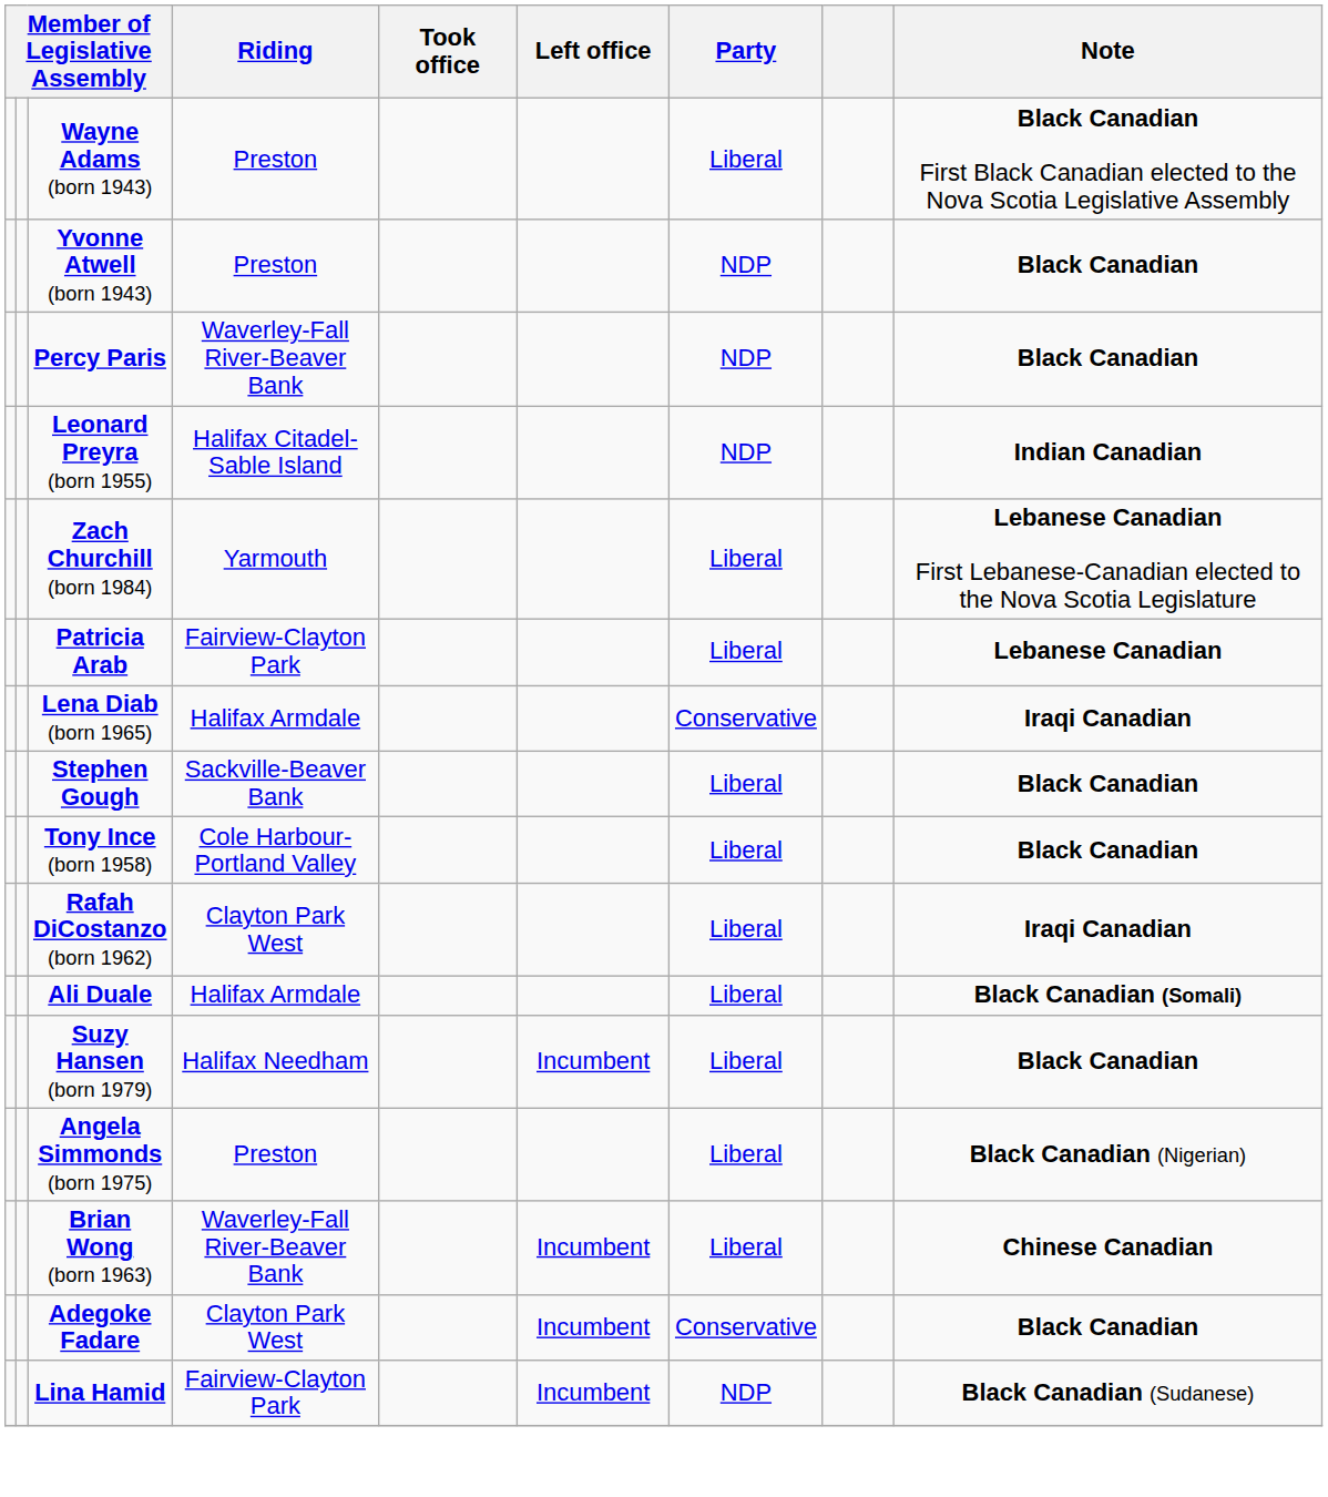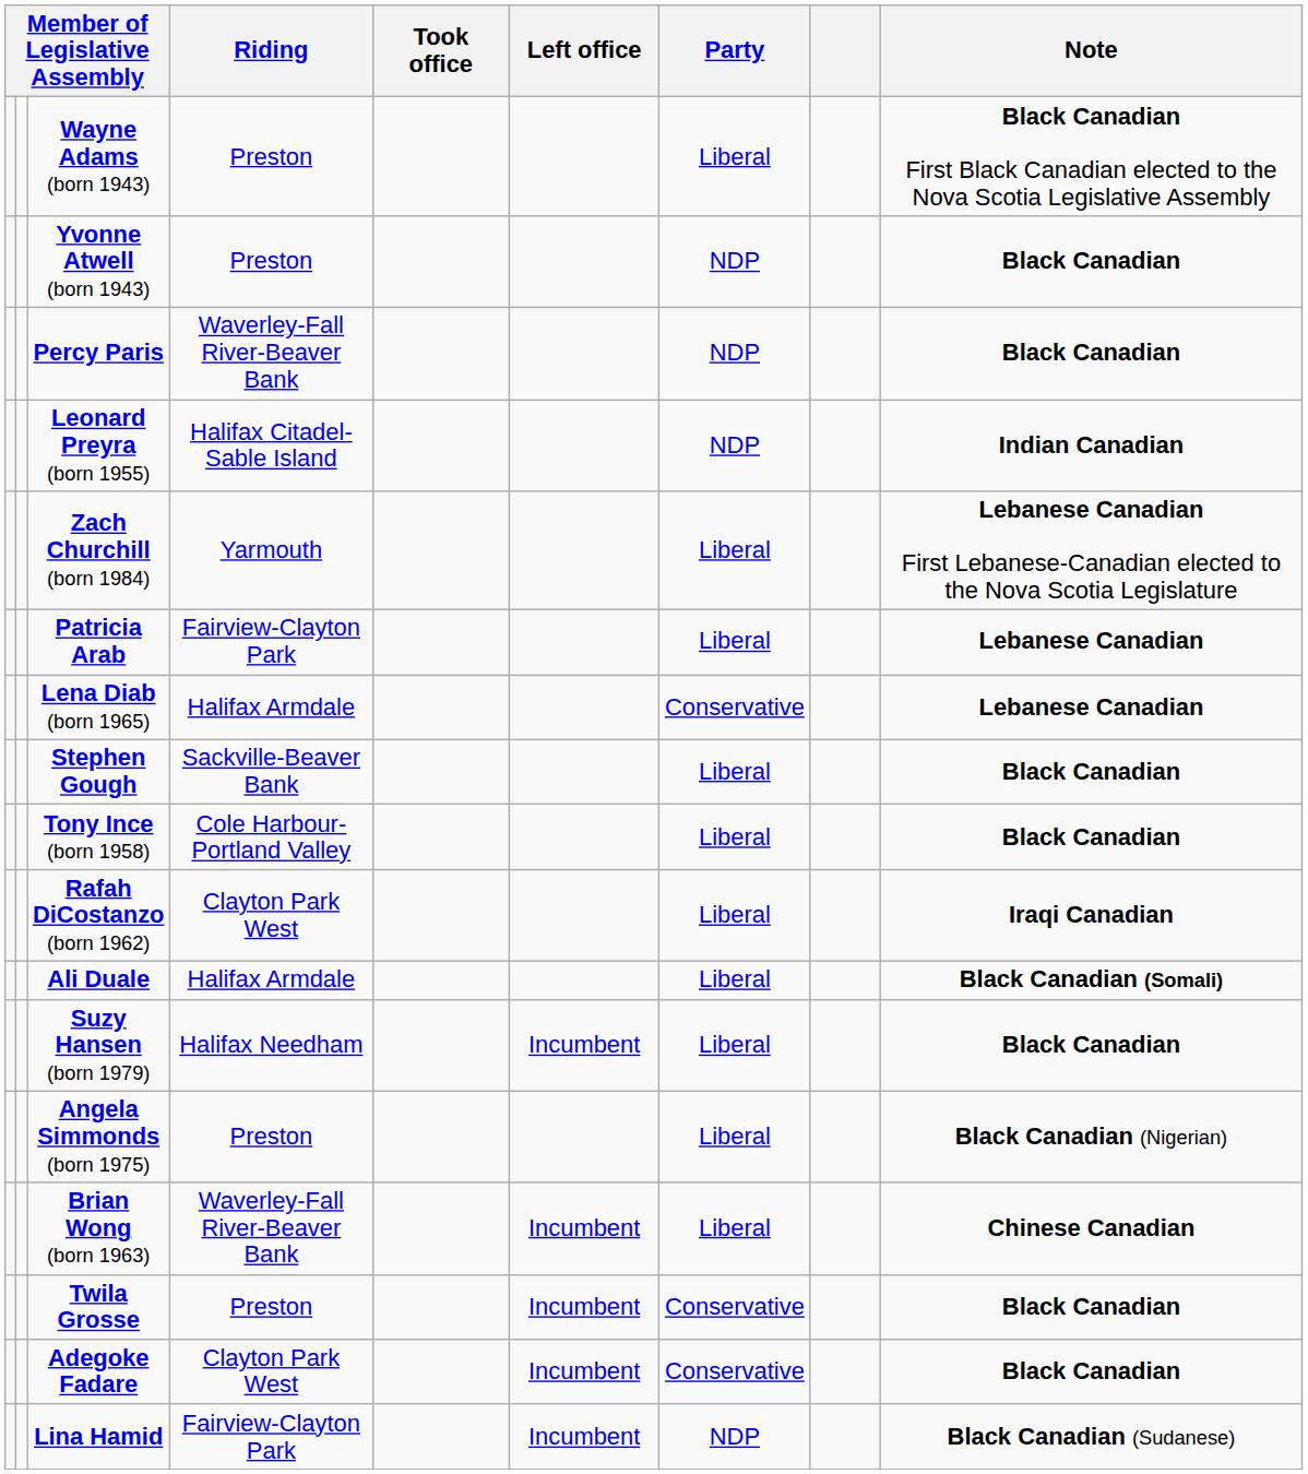Lena Diab (born 1965) | Note: Iraqi Canadian -> Lebanese Canadian
+ row: Twila Grosse | Preston | Incumbent | Conservative | Black Canadian
